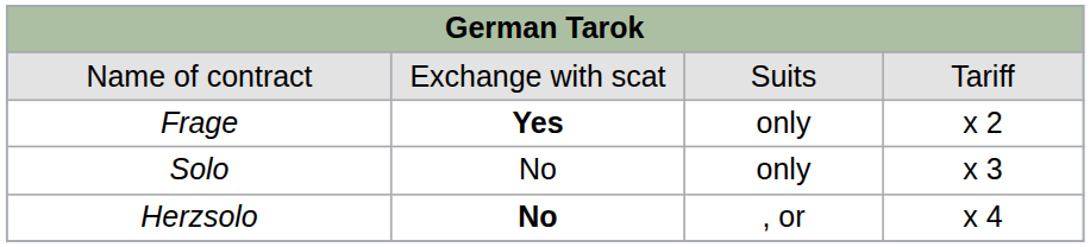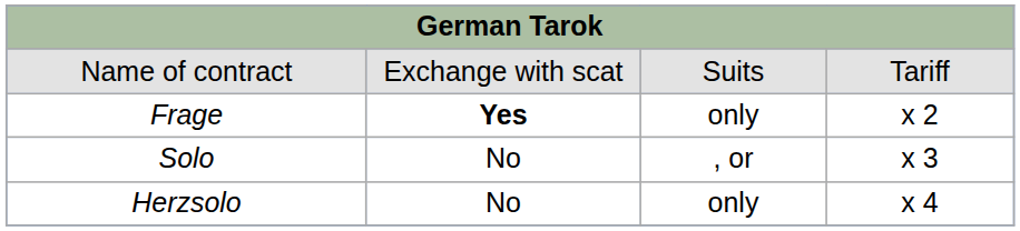Solo | column 3: only -> , or
Herzsolo | column 2: bold -> normal
Herzsolo | column 3: , or -> only
